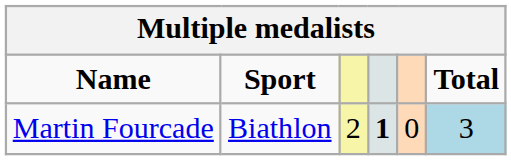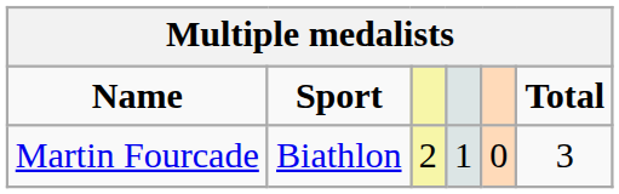Martin Fourcade | column 4: bold -> normal
Martin Fourcade | Total: lightblue background -> no background
